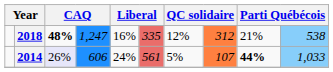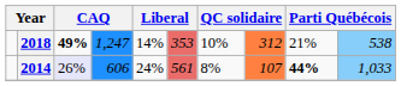2018 | column 3: 48% -> 49%
2018 | column 5: 16% -> 14%
2018 | column 6: 335 -> 353
2018 | column 7: 12% -> 10%
2014 | column 7: 5% -> 8%
